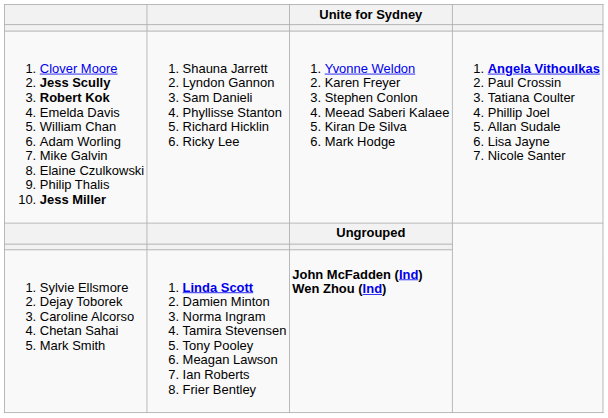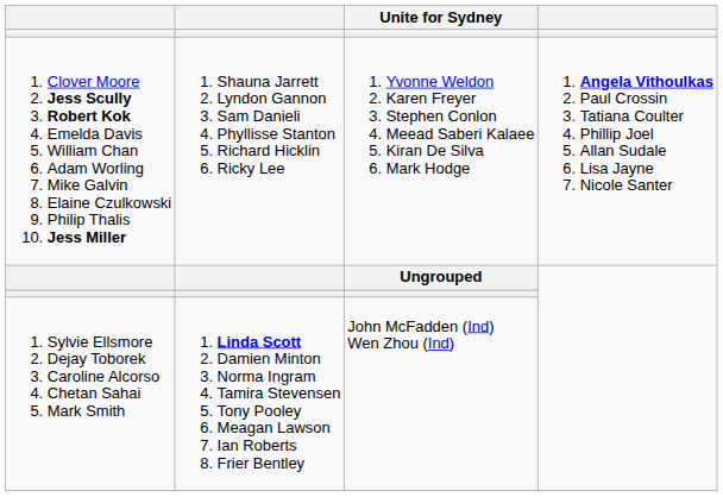row 6 | Unite for Sydney: bold -> normal
